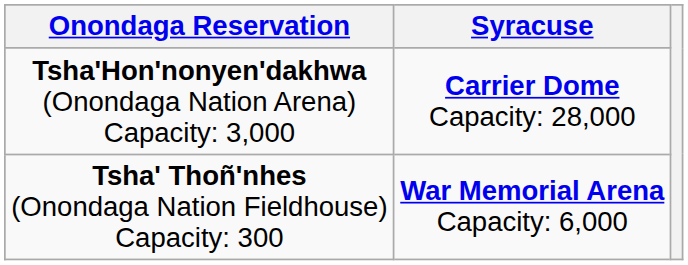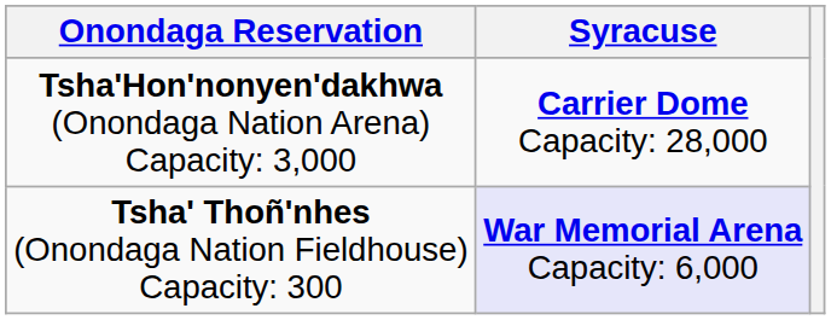Tsha' Thoñ'nhes (Onondaga Nation Fieldhouse) Capacity: 300 | Syracuse: no background -> lavender background
